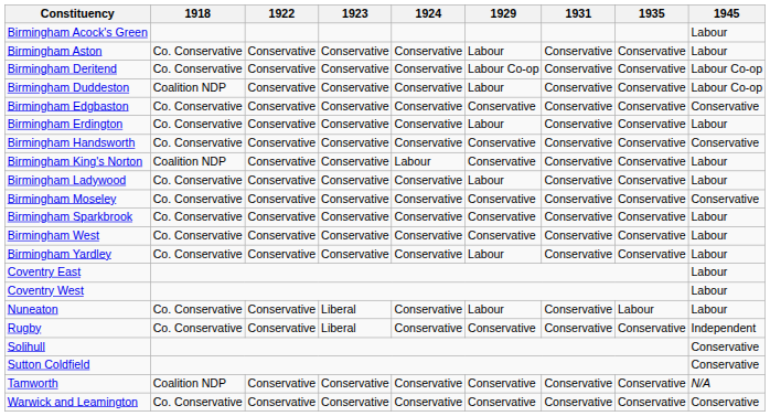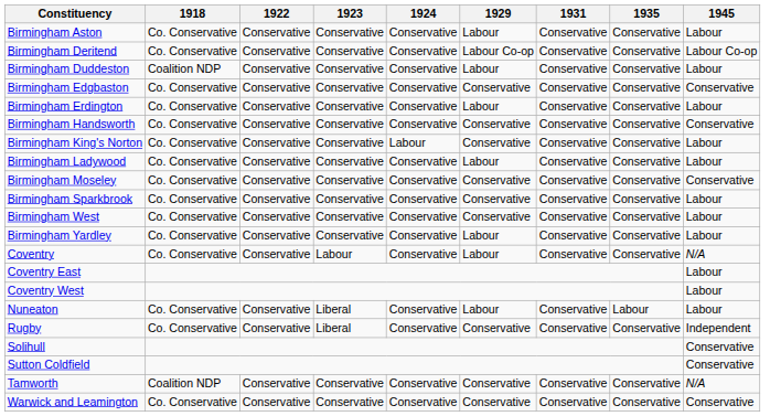- row: Birmingham Acock's Green | Labour
Birmingham Duddeston | 1945: Labour Co-op -> Labour
Birmingham King's Norton | 1918: Coalition NDP -> Co. Conservative
+ row: Coventry | Co. Conservative | Conservative | Labour | Conservative | Labour | Conservative | Conservative | N/A
